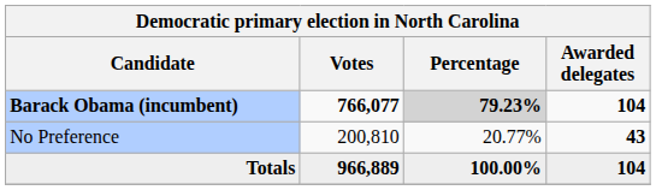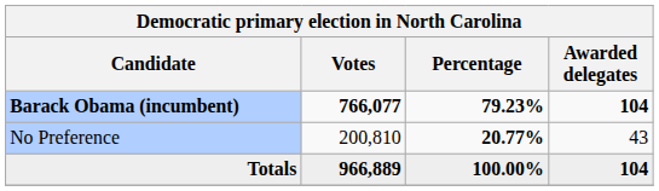Barack Obama (incumbent) | Percentage: lightgrey background -> no background
No Preference | Percentage: normal -> bold
No Preference | Awarded delegates: bold -> normal
